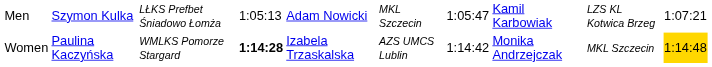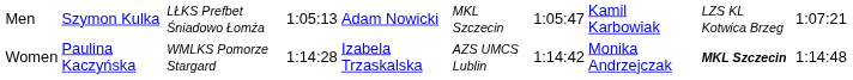Women | column 4: bold -> normal
Women | column 9: normal -> bold
Women | column 10: gold background -> no background
